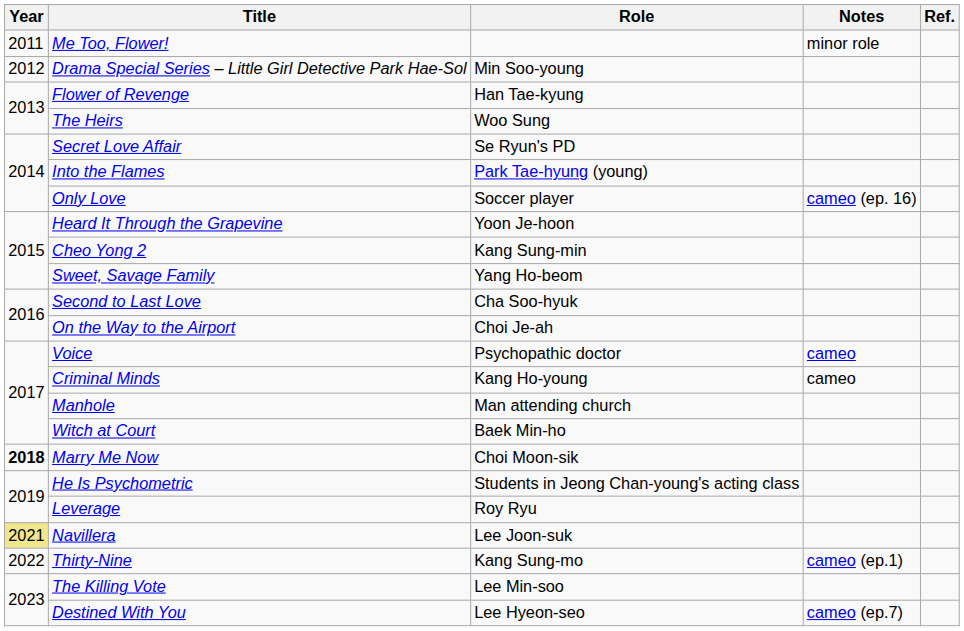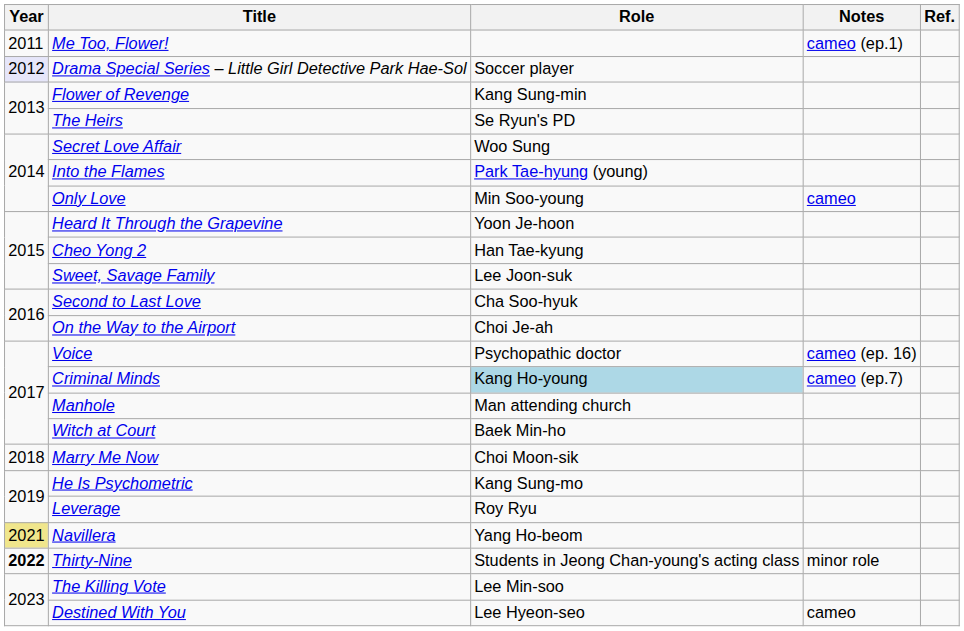Me Too, Flower! | Notes: minor role -> cameo (ep.1)
Drama Special Series – Little Girl Detective Park Hae-Sol | Year: no background -> lavender background
Drama Special Series – Little Girl Detective Park Hae-Sol | Role: Min Soo-young -> Soccer player
Flower of Revenge | Role: Han Tae-kyung -> Kang Sung-min
The Heirs | Role: Woo Sung -> Se Ryun's PD
Secret Love Affair | Role: Se Ryun's PD -> Woo Sung
Only Love | Role: Soccer player -> Min Soo-young
Only Love | Notes: cameo (ep. 16) -> cameo
Cheo Yong 2 | Role: Kang Sung-min -> Han Tae-kyung
Sweet, Savage Family | Role: Yang Ho-beom -> Lee Joon-suk
Voice | Notes: cameo -> cameo (ep. 16)
Criminal Minds | Role: no background -> lightblue background
Criminal Minds | Notes: cameo -> cameo (ep.7)
Marry Me Now | Year: bold -> normal
He Is Psychometric | Role: Students in Jeong Chan-young's acting class -> Kang Sung-mo
Navillera | Role: Lee Joon-suk -> Yang Ho-beom
Thirty-Nine | Year: normal -> bold
Thirty-Nine | Role: Kang Sung-mo -> Students in Jeong Chan-young's acting class
Thirty-Nine | Notes: cameo (ep.1) -> minor role
Destined With You | Notes: cameo (ep.7) -> cameo
